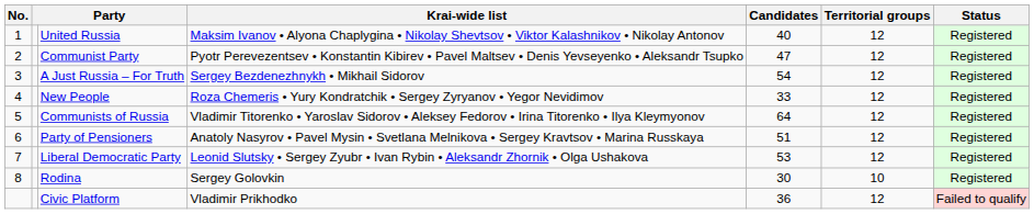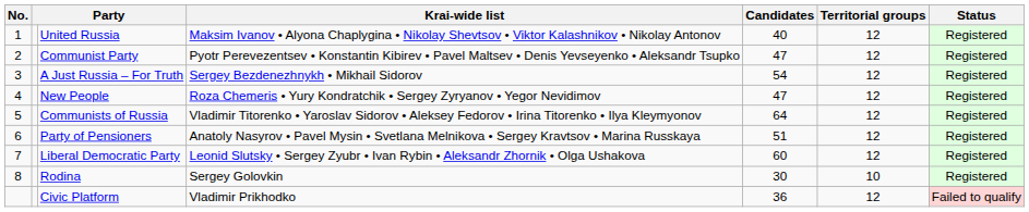New People | Candidates: 33 -> 47
Liberal Democratic Party | Candidates: 53 -> 60
